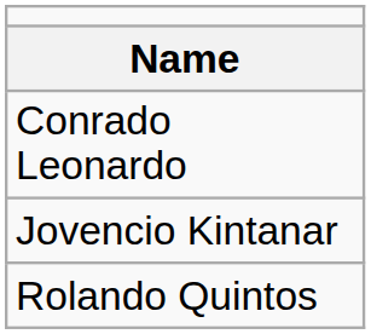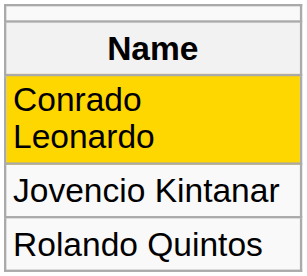row 3 | column 1: no background -> gold background
